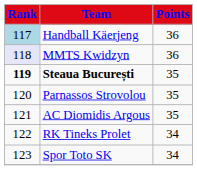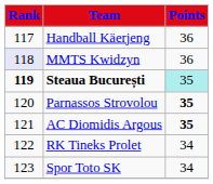Handball Käerjeng | Rank: lightblue background -> no background
Steaua București | Points: no background -> paleturquoise background
Parnassos Strovolou | Points: normal -> bold
AC Diomidis Argous | Points: normal -> bold
